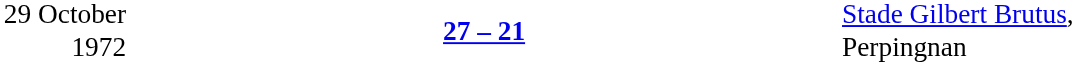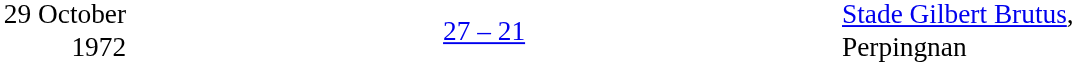29 October 1972 | column 2: bold -> normal
